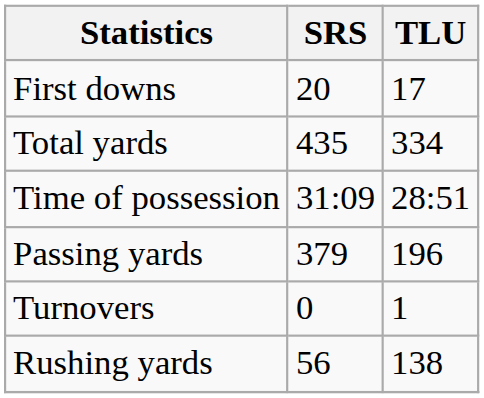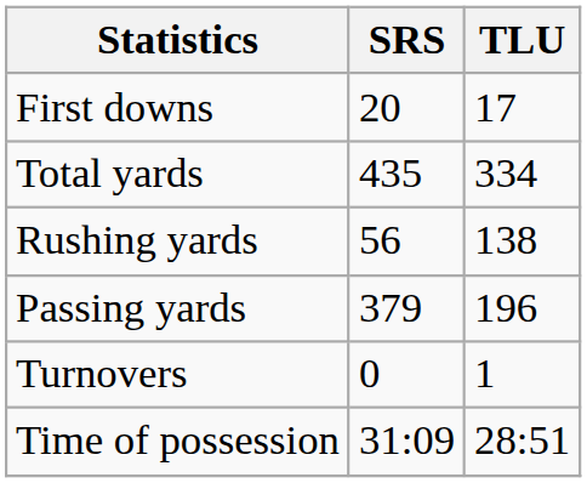rows swapped: Rushing yards <-> Time of possession
